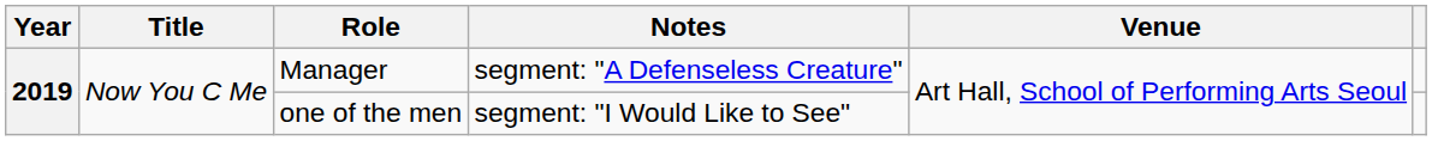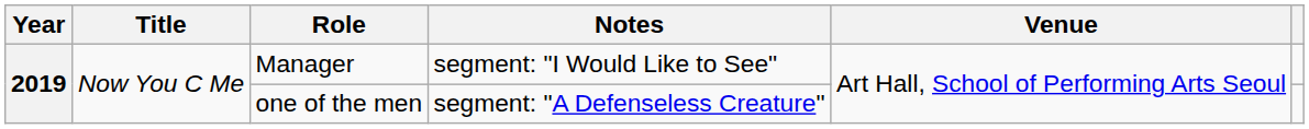Manager | Notes: segment: "A Defenseless Creature" -> segment: "I Would Like to See"
one of the men | Notes: segment: "I Would Like to See" -> segment: "A Defenseless Creature"
